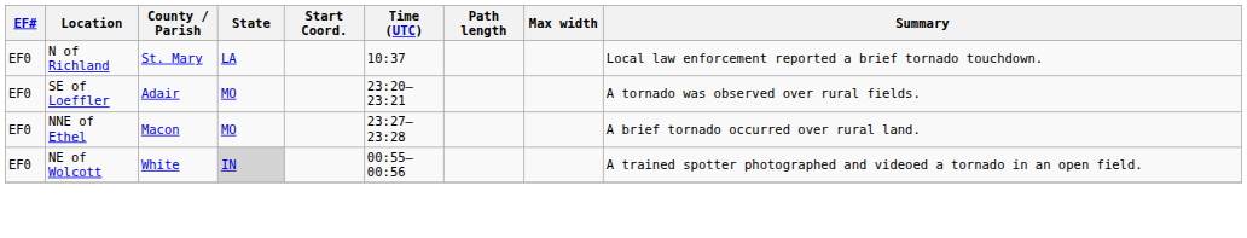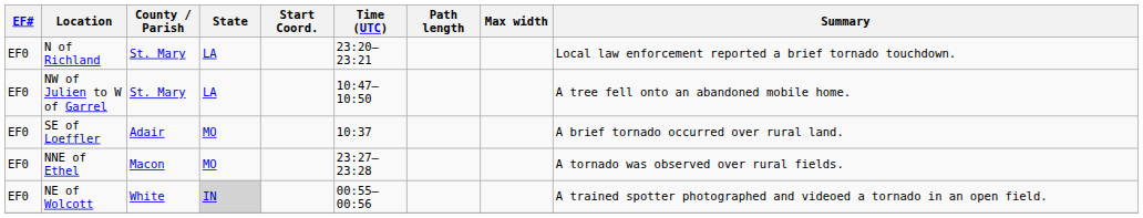N of Richland | Time (UTC): 10:37 -> 23:20–23:21
+ row: EF0 | NW of Julien to W of Garrel | St. Mary | LA | 10:47–10:50 | A tree fell onto an abandoned mobile home.
SE of Loeffler | Time (UTC): 23:20–23:21 -> 10:37
SE of Loeffler | Summary: A tornado was observed over rural fields. -> A brief tornado occurred over rural land.
NNE of Ethel | Summary: A brief tornado occurred over rural land. -> A tornado was observed over rural fields.
